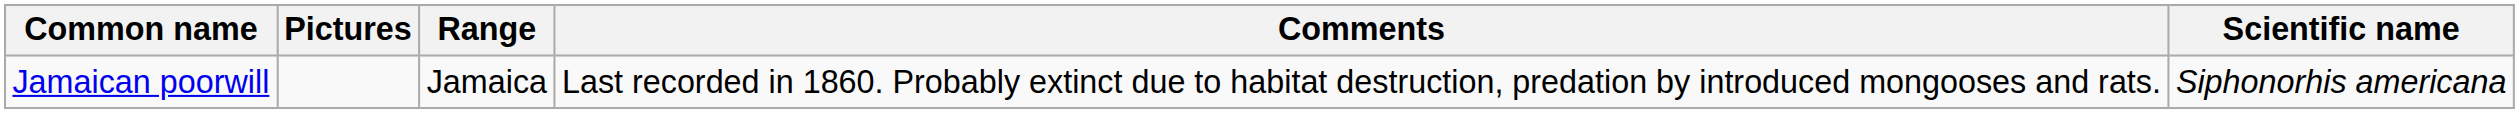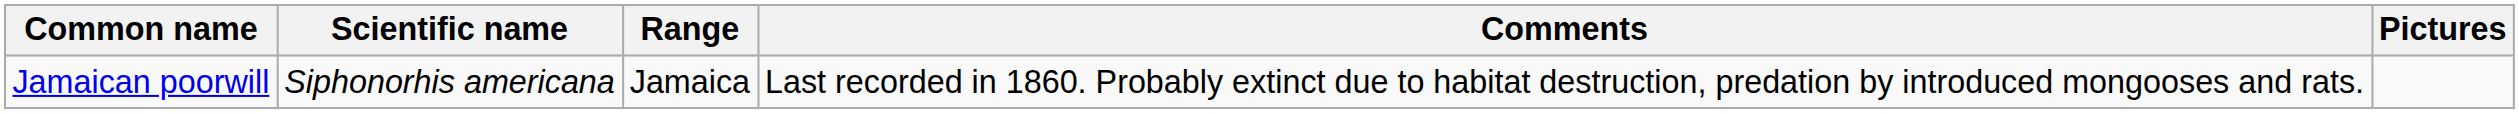columns swapped: Scientific name <-> Pictures
